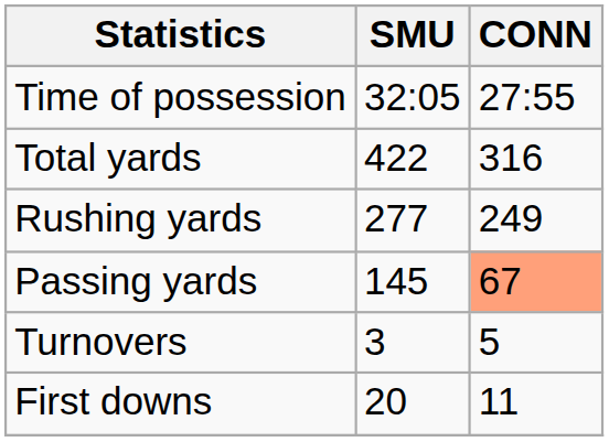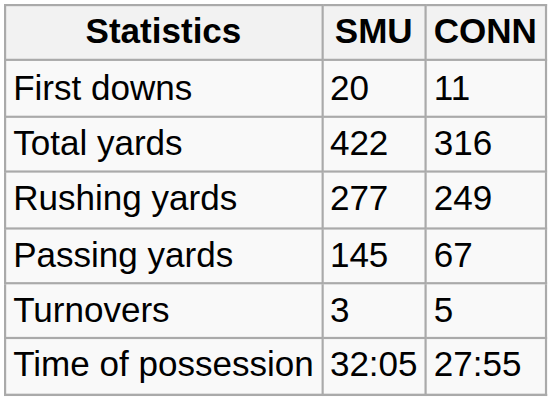rows swapped: First downs <-> Time of possession
Passing yards | CONN: lightsalmon background -> no background
